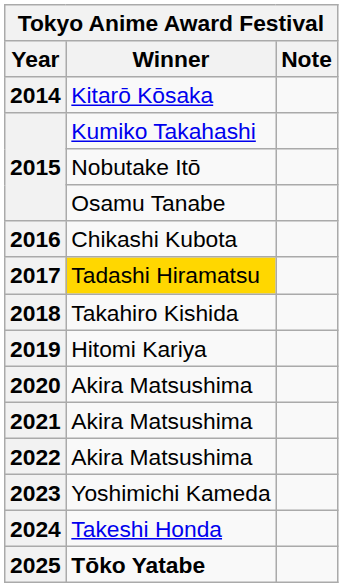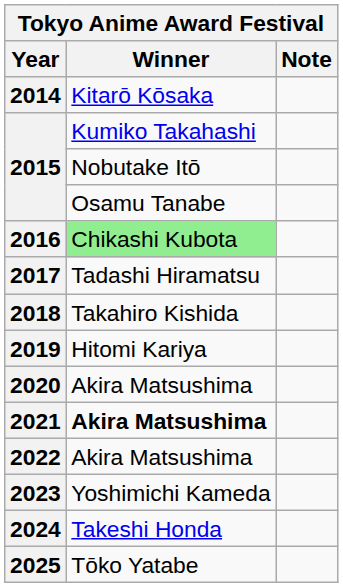2016 | Winner: no background -> lightgreen background
2017 | Winner: gold background -> no background
2021 | Winner: normal -> bold
2025 | Winner: bold -> normal
